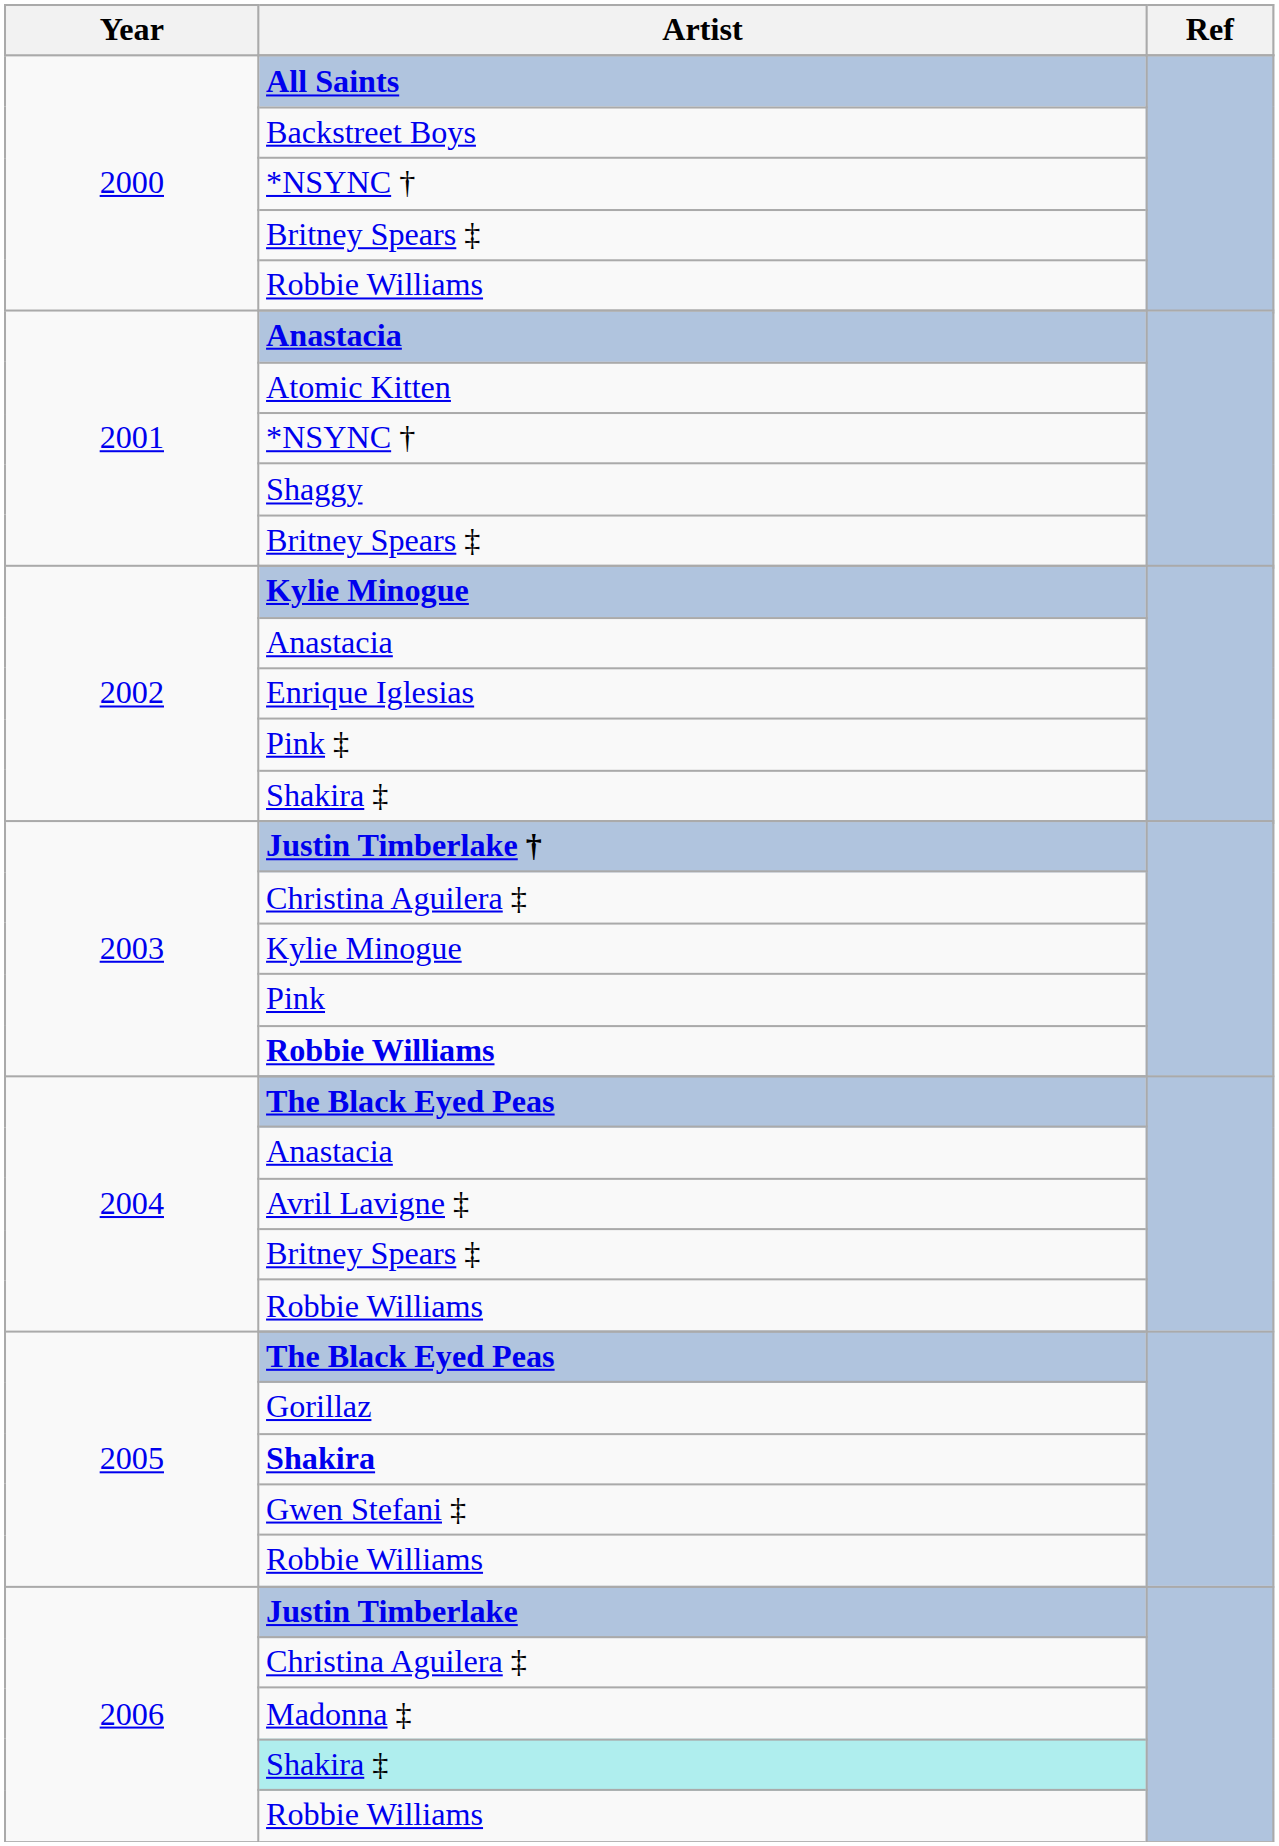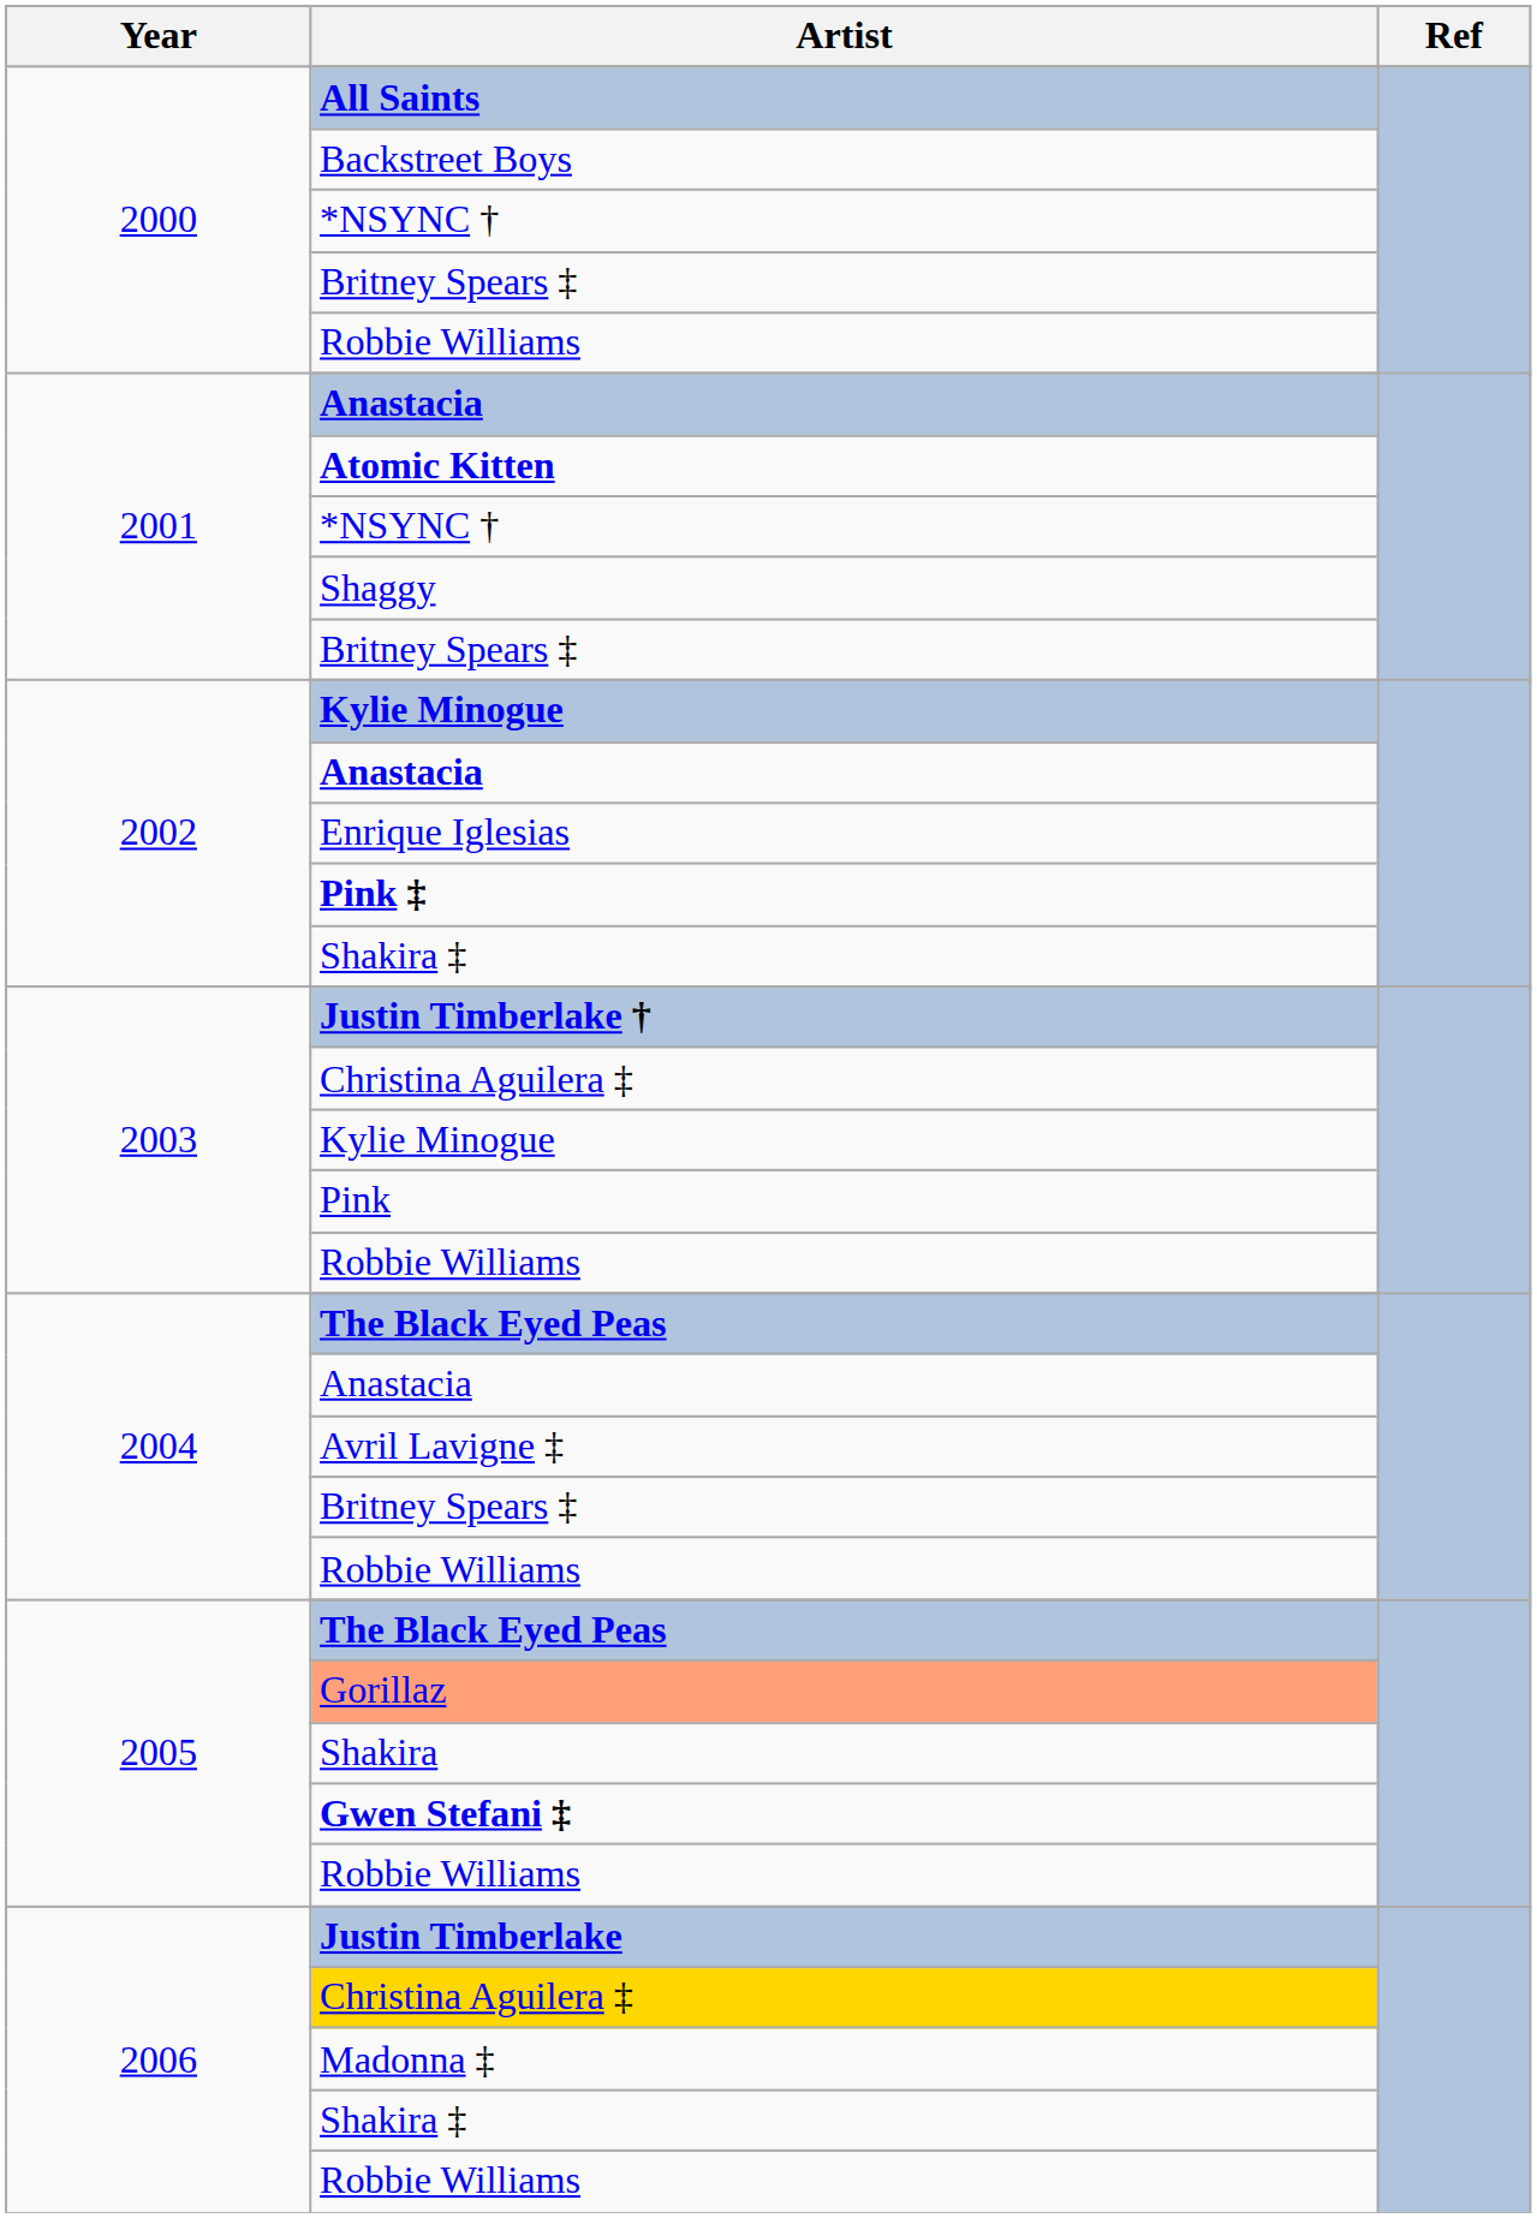Atomic Kitten | Artist: normal -> bold
2002 / Anastacia | Artist: normal -> bold
Pink ‡ | Artist: normal -> bold
2003 / Robbie Williams | Artist: bold -> normal
Gorillaz | Artist: no background -> lightsalmon background
Shakira | Artist: bold -> normal
Gwen Stefani ‡ | Artist: normal -> bold
2006 / Christina Aguilera ‡ | Artist: no background -> gold background
2006 / Shakira ‡ | Artist: paleturquoise background -> no background
